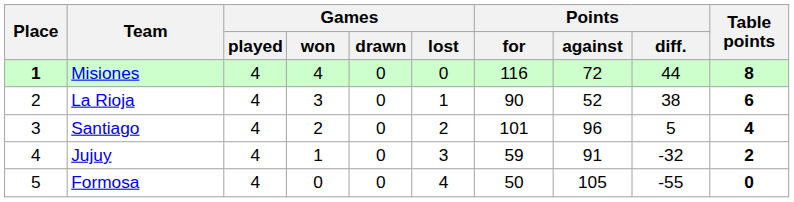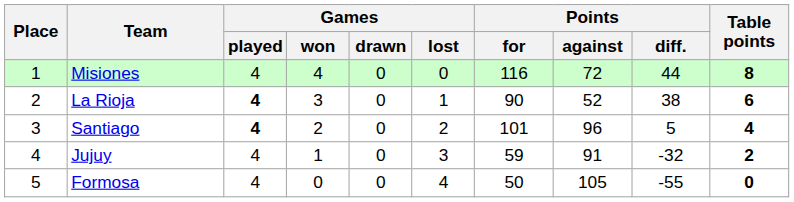Misiones | Place: bold -> normal
La Rioja | Games / played: normal -> bold
Santiago | Games / played: normal -> bold
